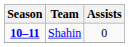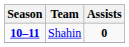Shahin | Assists: normal -> bold
